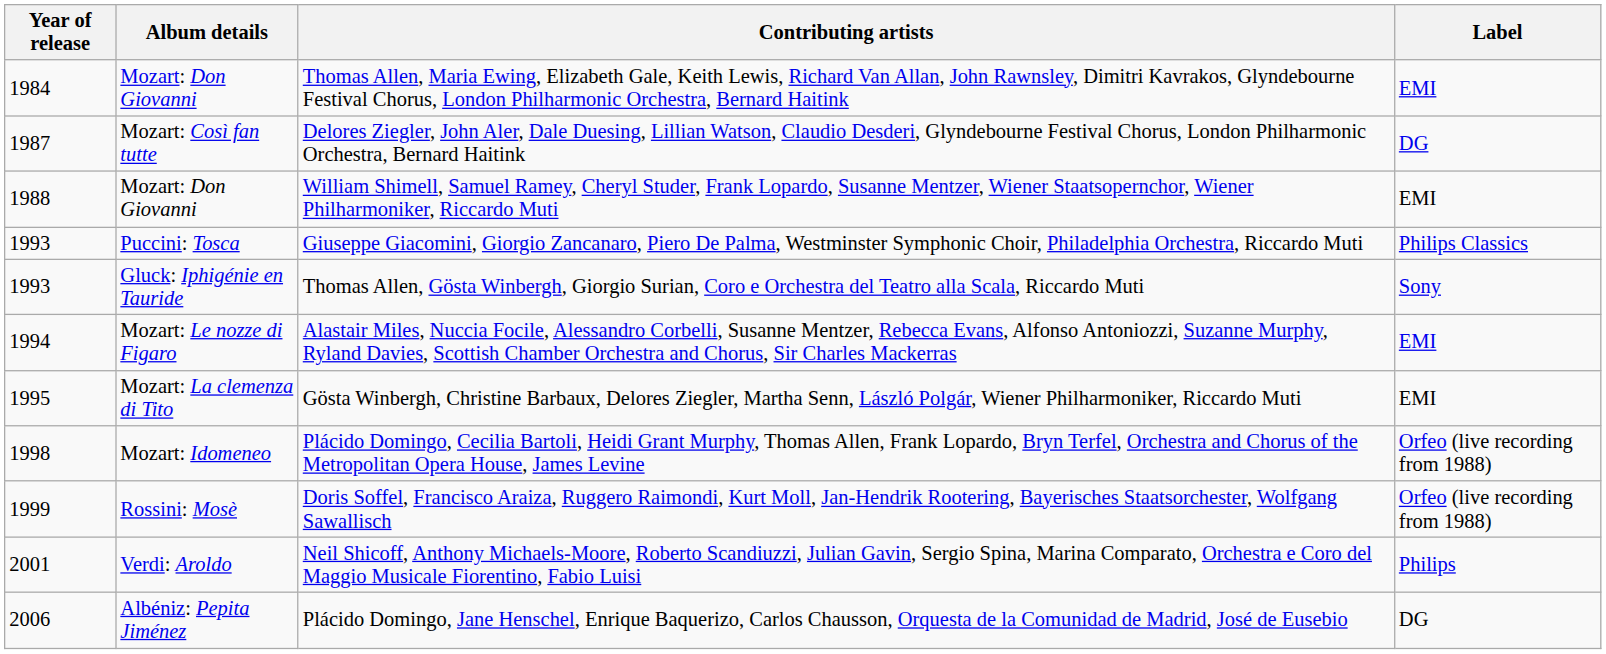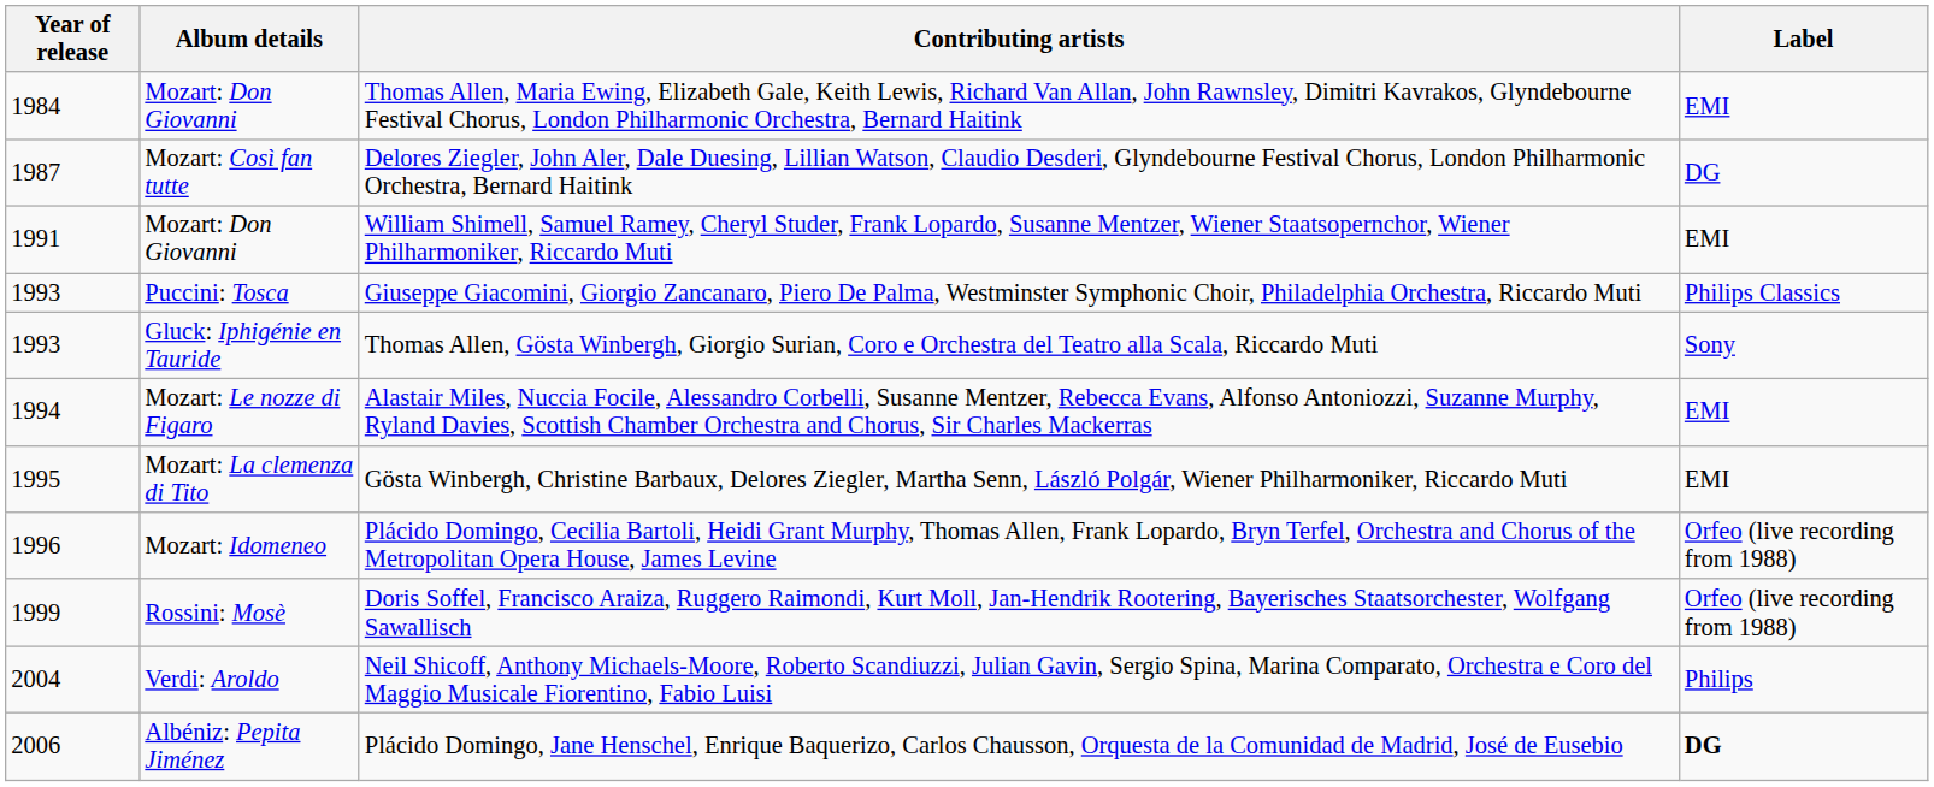row 4 | Year of release: 1988 -> 1991
row 9 | Year of release: 1998 -> 1996
row 11 | Year of release: 2001 -> 2004
row 12 | Label: normal -> bold
